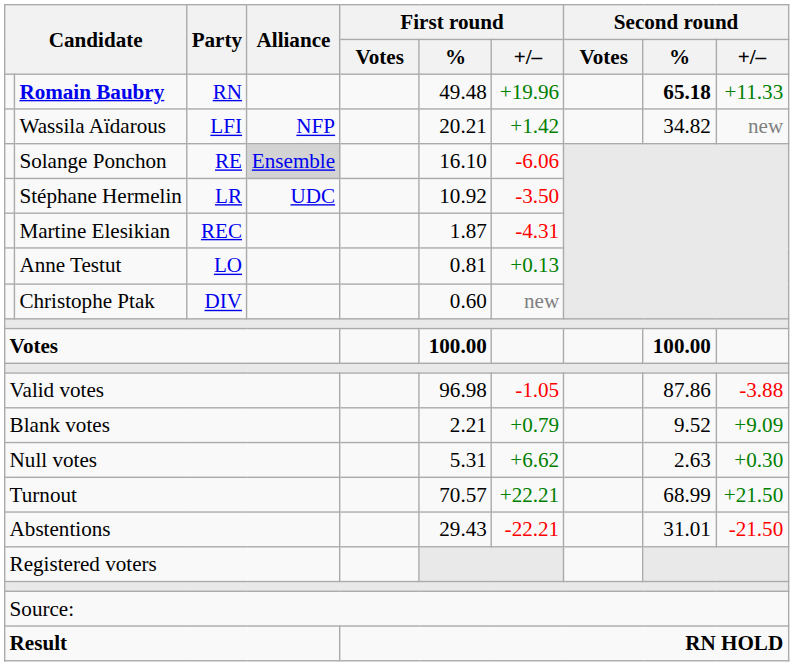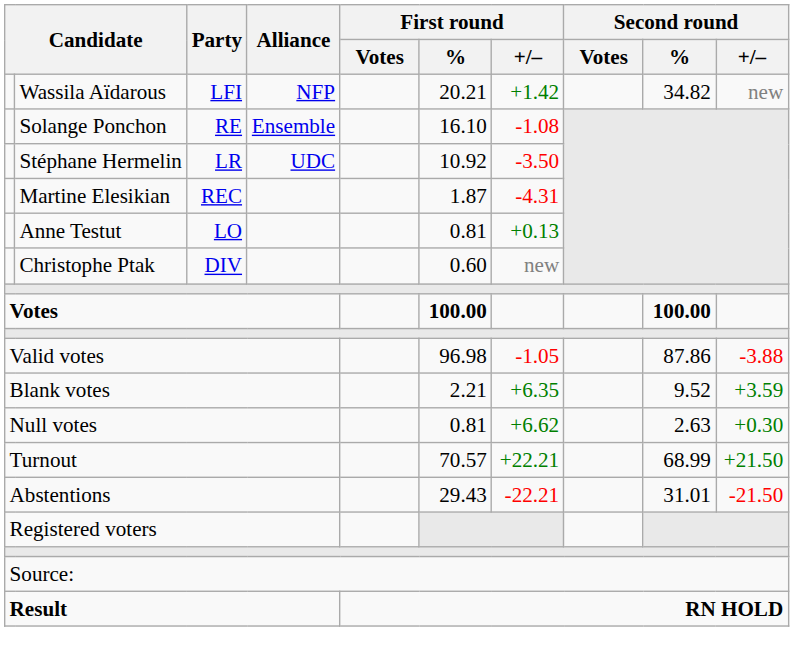- row: Romain Baubry | RN | 49.48 | +19.96 | 65.18 | +11.33
Solange Ponchon | Alliance: lightgrey background -> no background
Solange Ponchon | First round / +/–: -6.06 -> -1.08
Blank votes | First round / +/–: +0.79 -> +6.35
Blank votes | Second round / +/–: +9.09 -> +3.59
Null votes | First round / %: 5.31 -> 0.81
